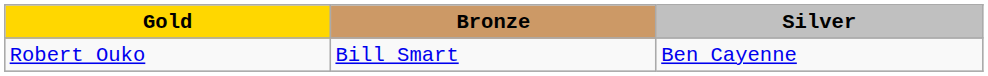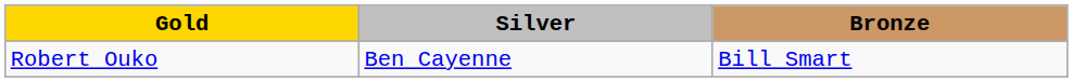columns swapped: Silver <-> Bronze
